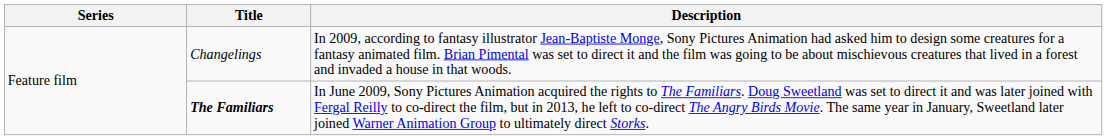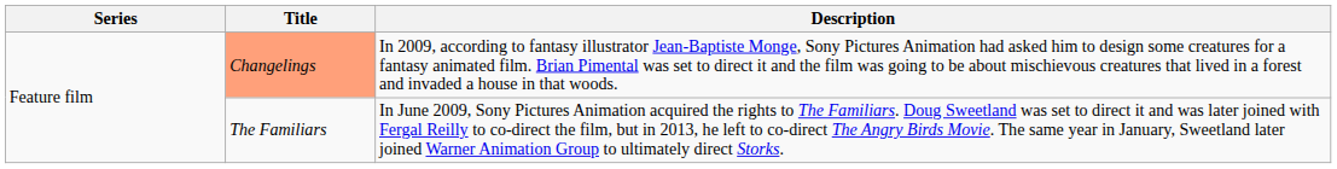Changelings | Title: no background -> lightsalmon background
The Familiars | Title: bold -> normal
